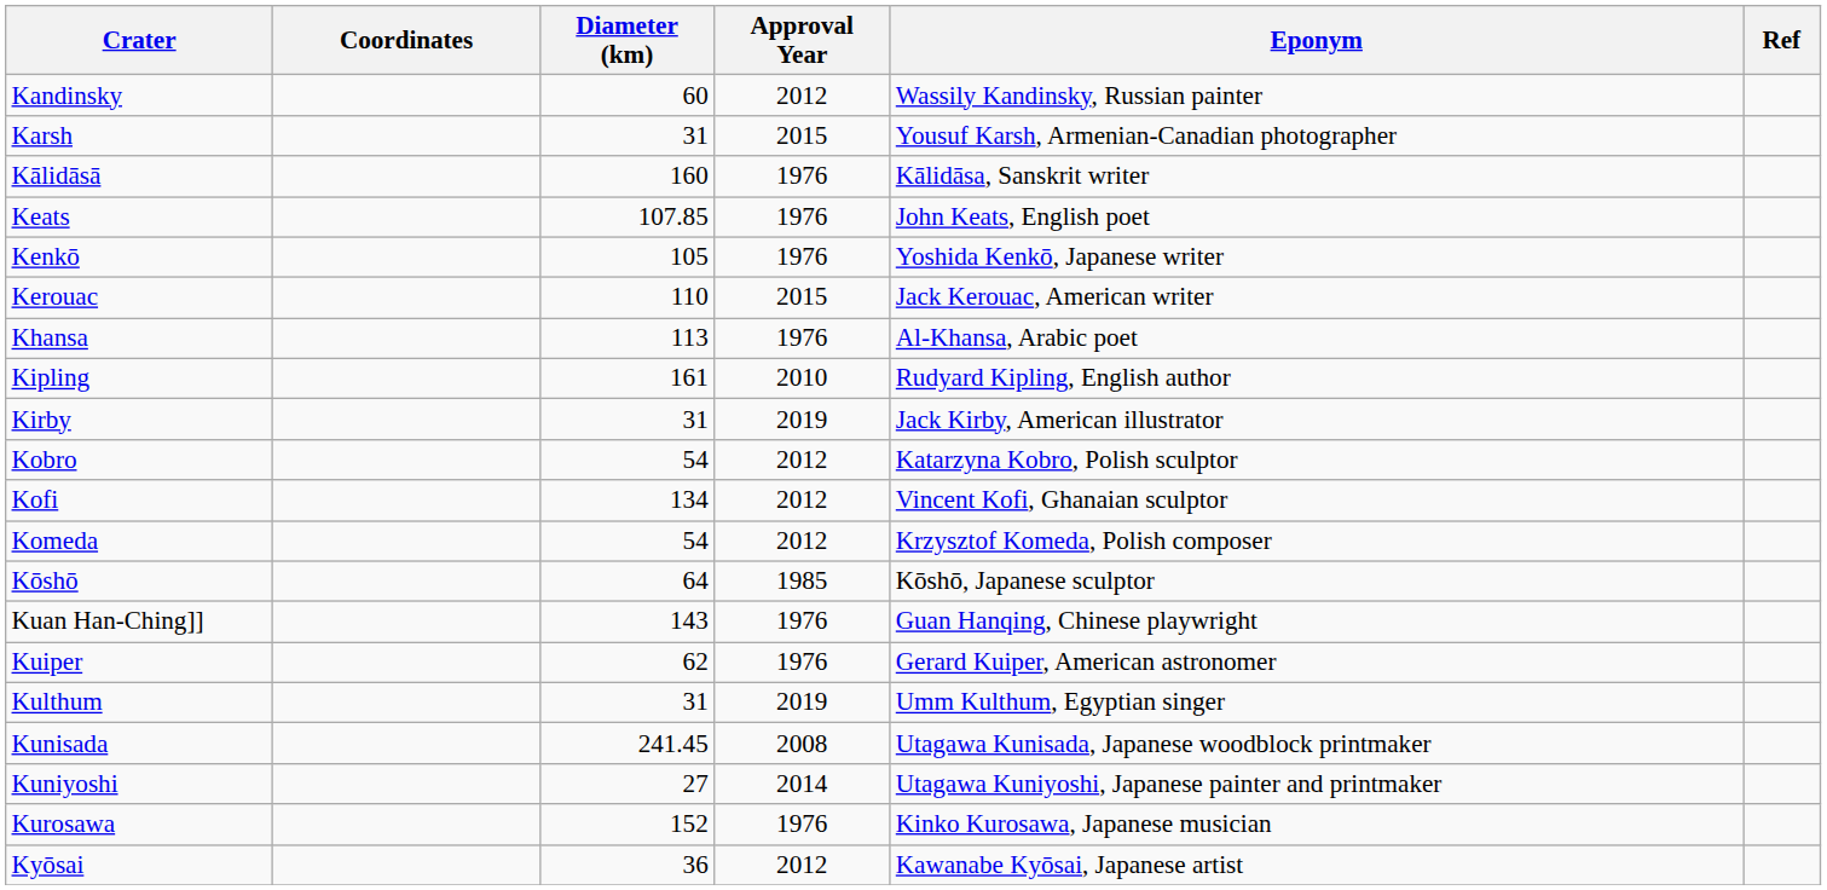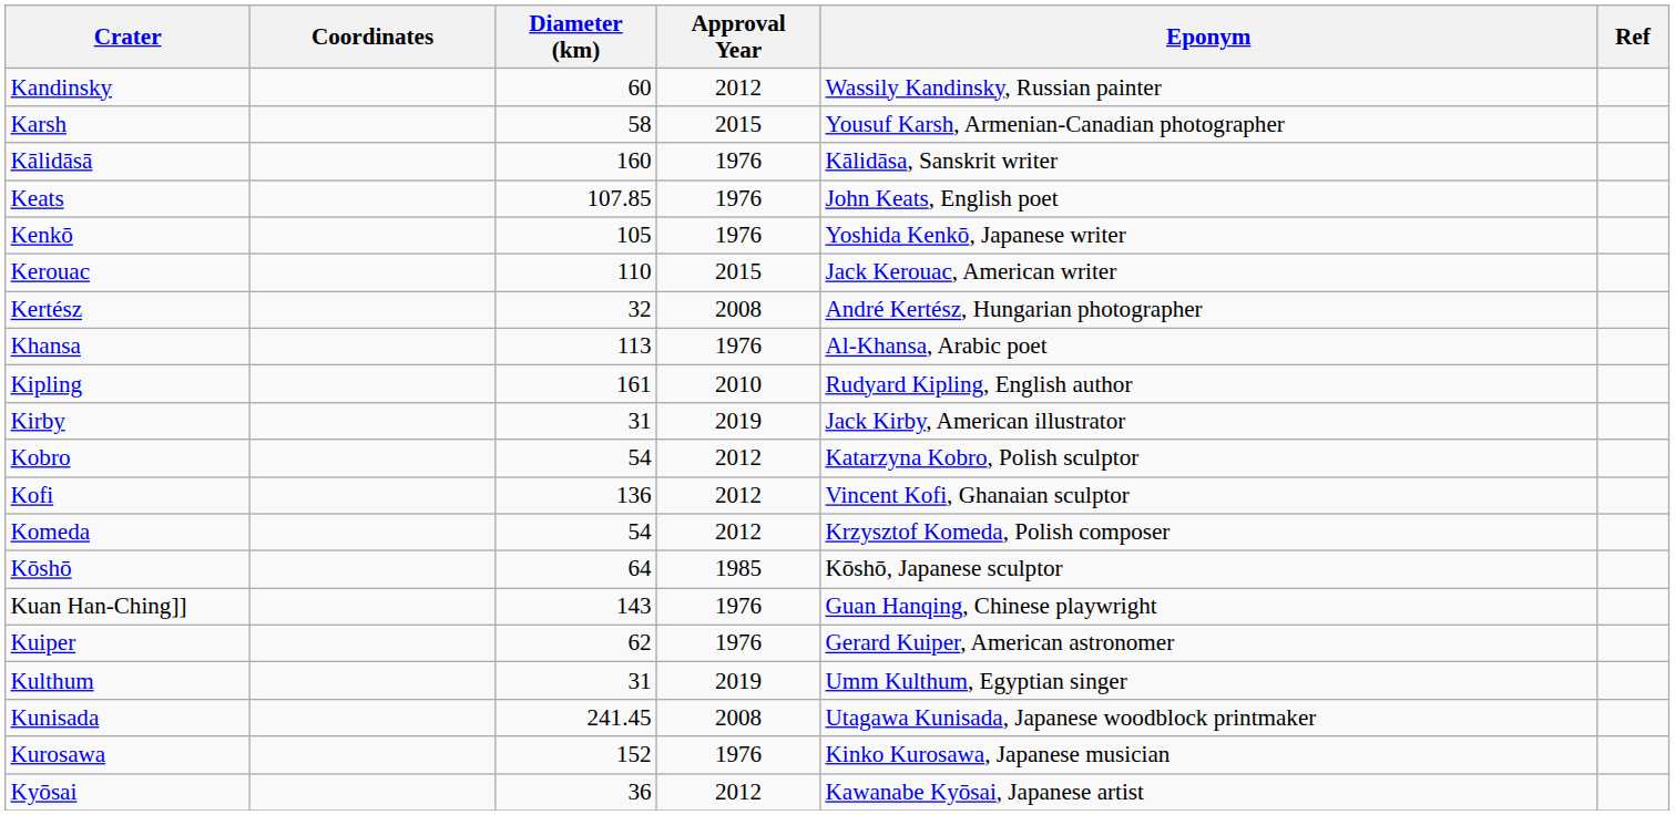Karsh | Diameter (km): 31 -> 58
+ row: Kertész | 32 | 2008 | André Kertész, Hungarian photographer
Kofi | Diameter (km): 134 -> 136
- row: Kuniyoshi | 27 | 2014 | Utagawa Kuniyoshi, Japanese painter and printmaker
